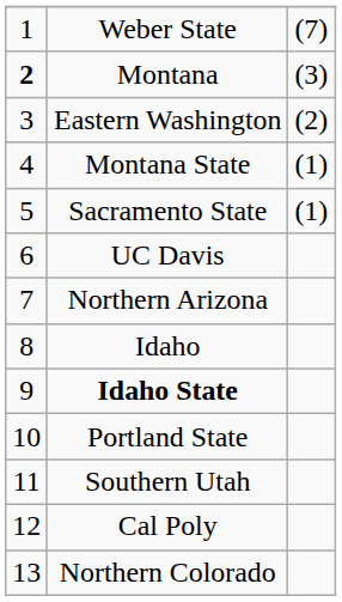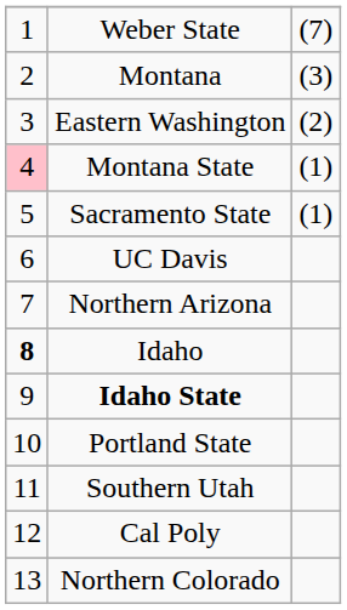Montana | column 1: bold -> normal
Montana State | column 1: no background -> pink background
Idaho | column 1: normal -> bold
